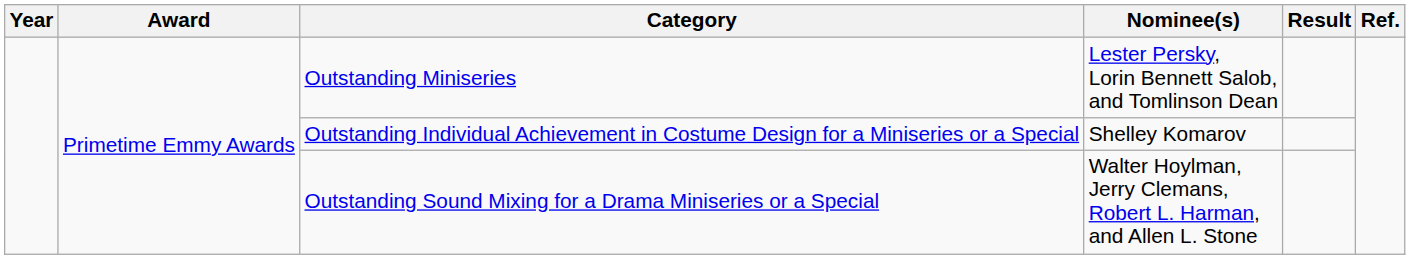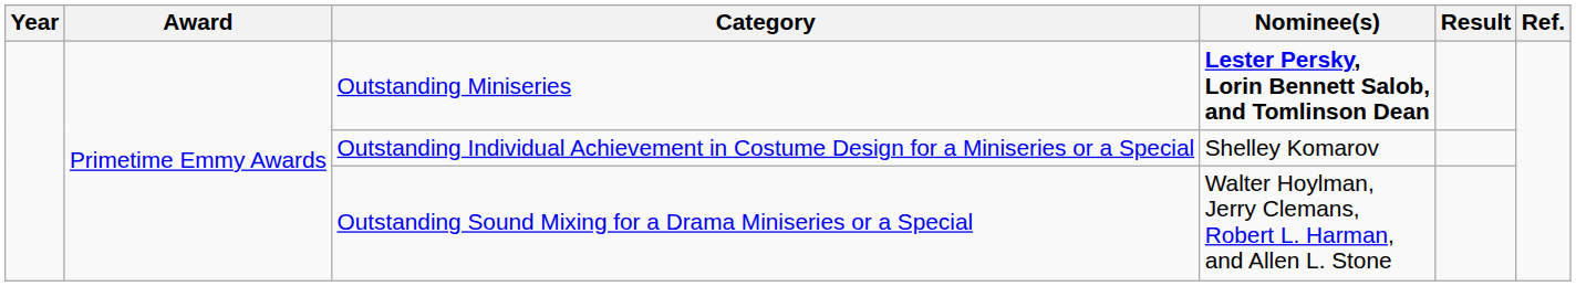Outstanding Miniseries | Nominee(s): normal -> bold
